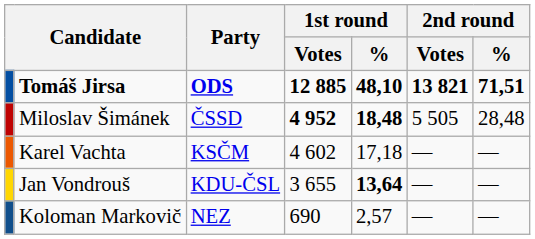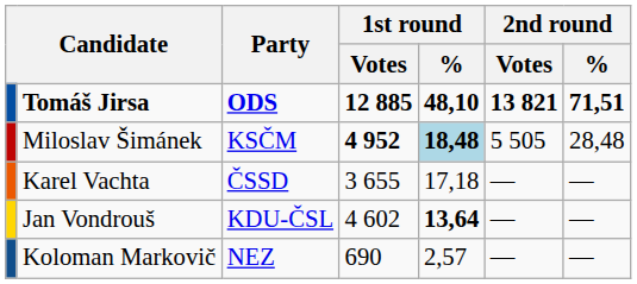Miloslav Šimánek | Party: ČSSD -> KSČM
Miloslav Šimánek | 1st round / %: no background -> lightblue background
Karel Vachta | Party: KSČM -> ČSSD
Karel Vachta | 1st round / Votes: 4 602 -> 3 655
Jan Vondrouš | 1st round / Votes: 3 655 -> 4 602
